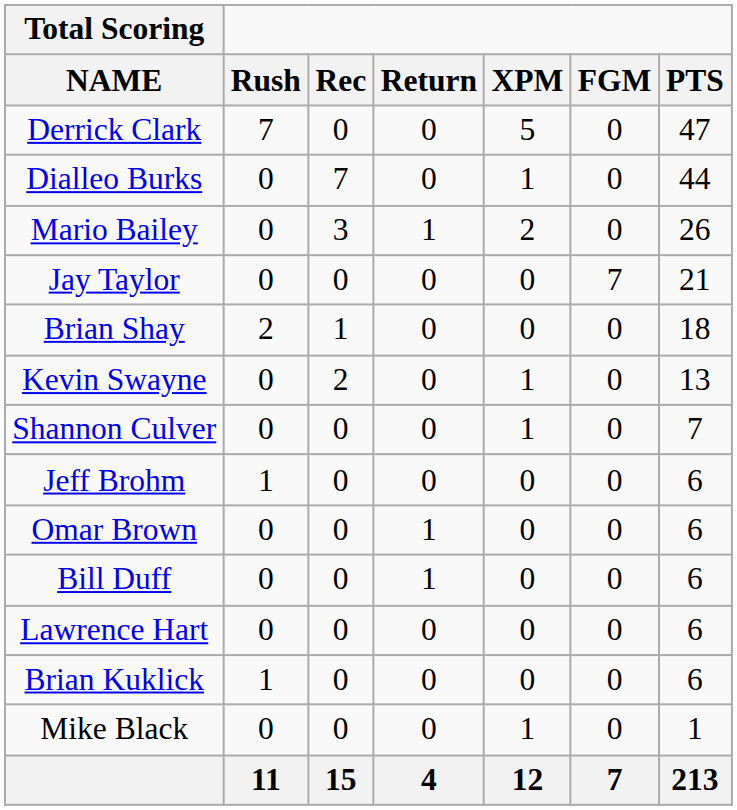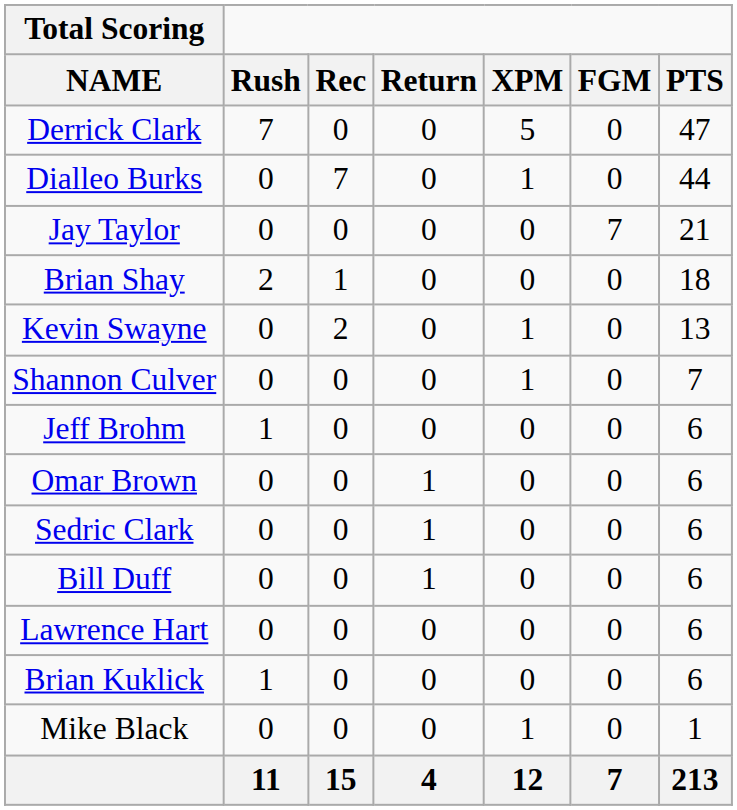- row: Mario Bailey | 0 | 3 | 1 | 2 | 0 | 26
+ row: Sedric Clark | 0 | 0 | 1 | 0 | 0 | 6
